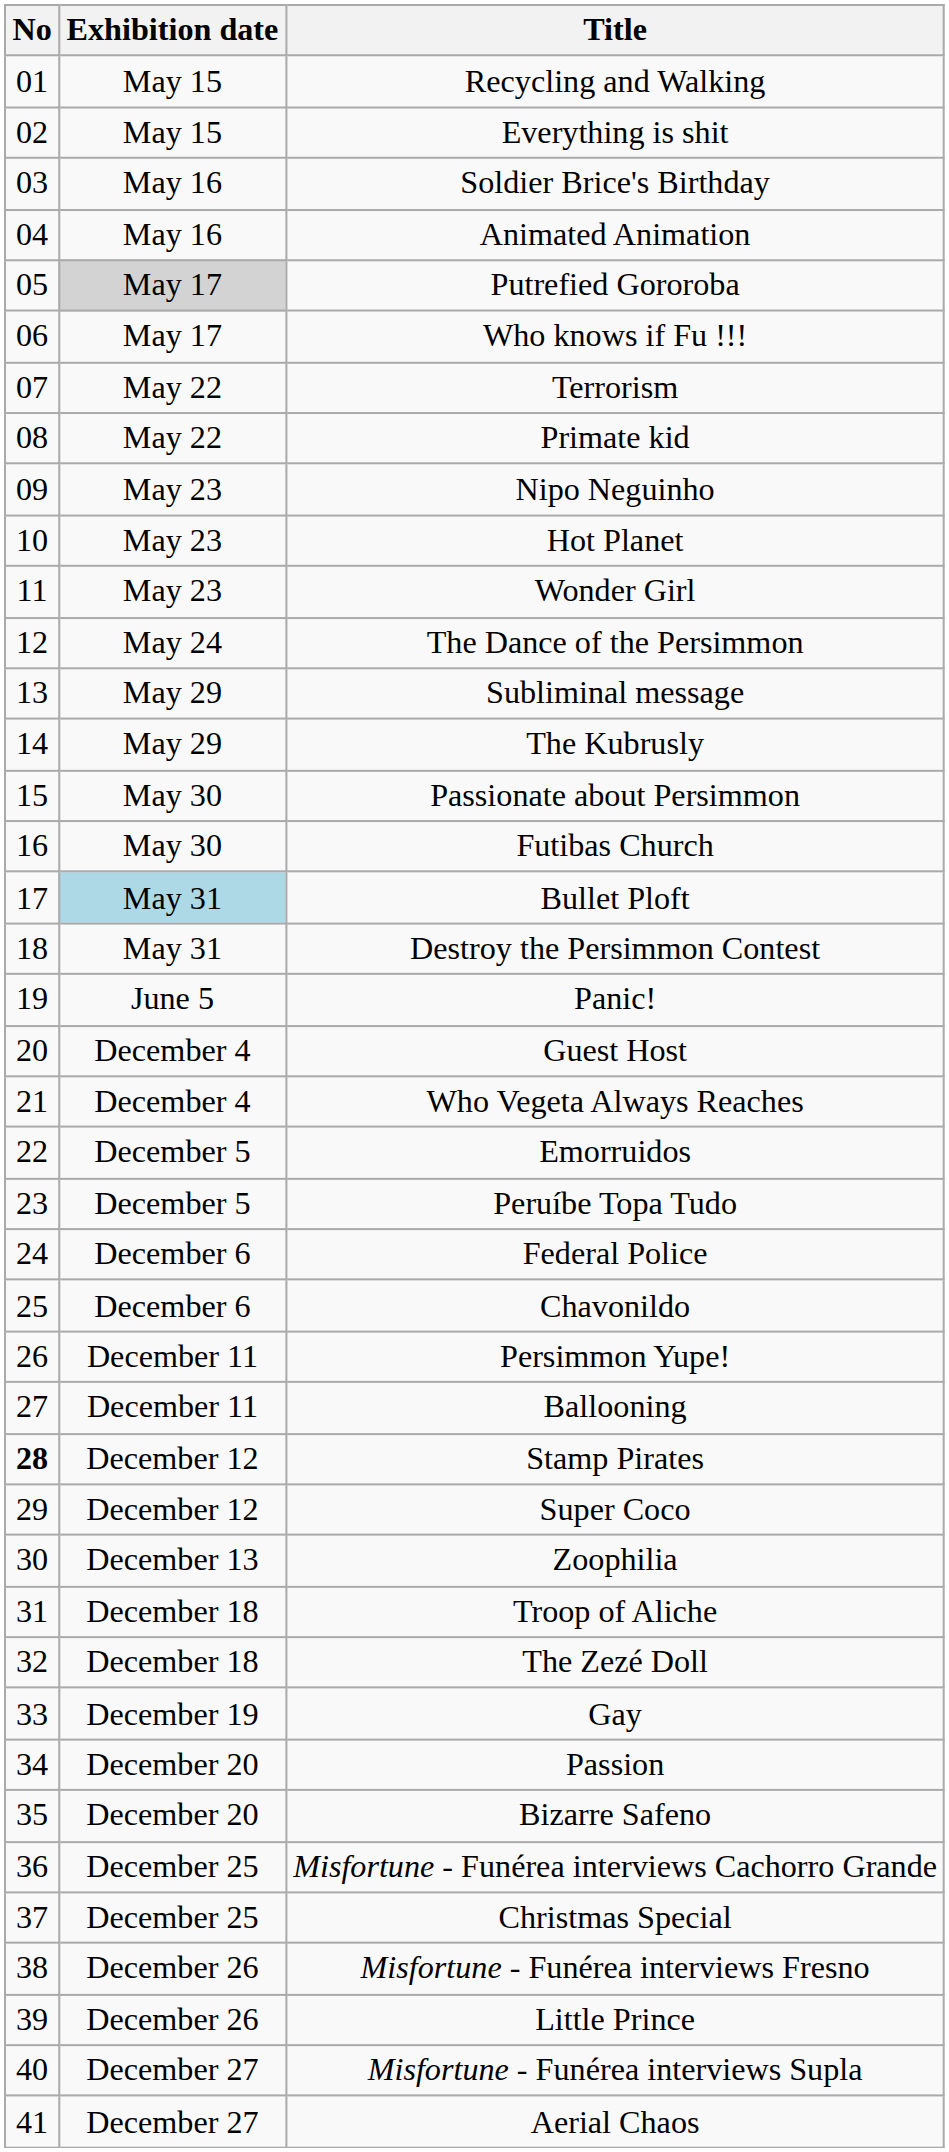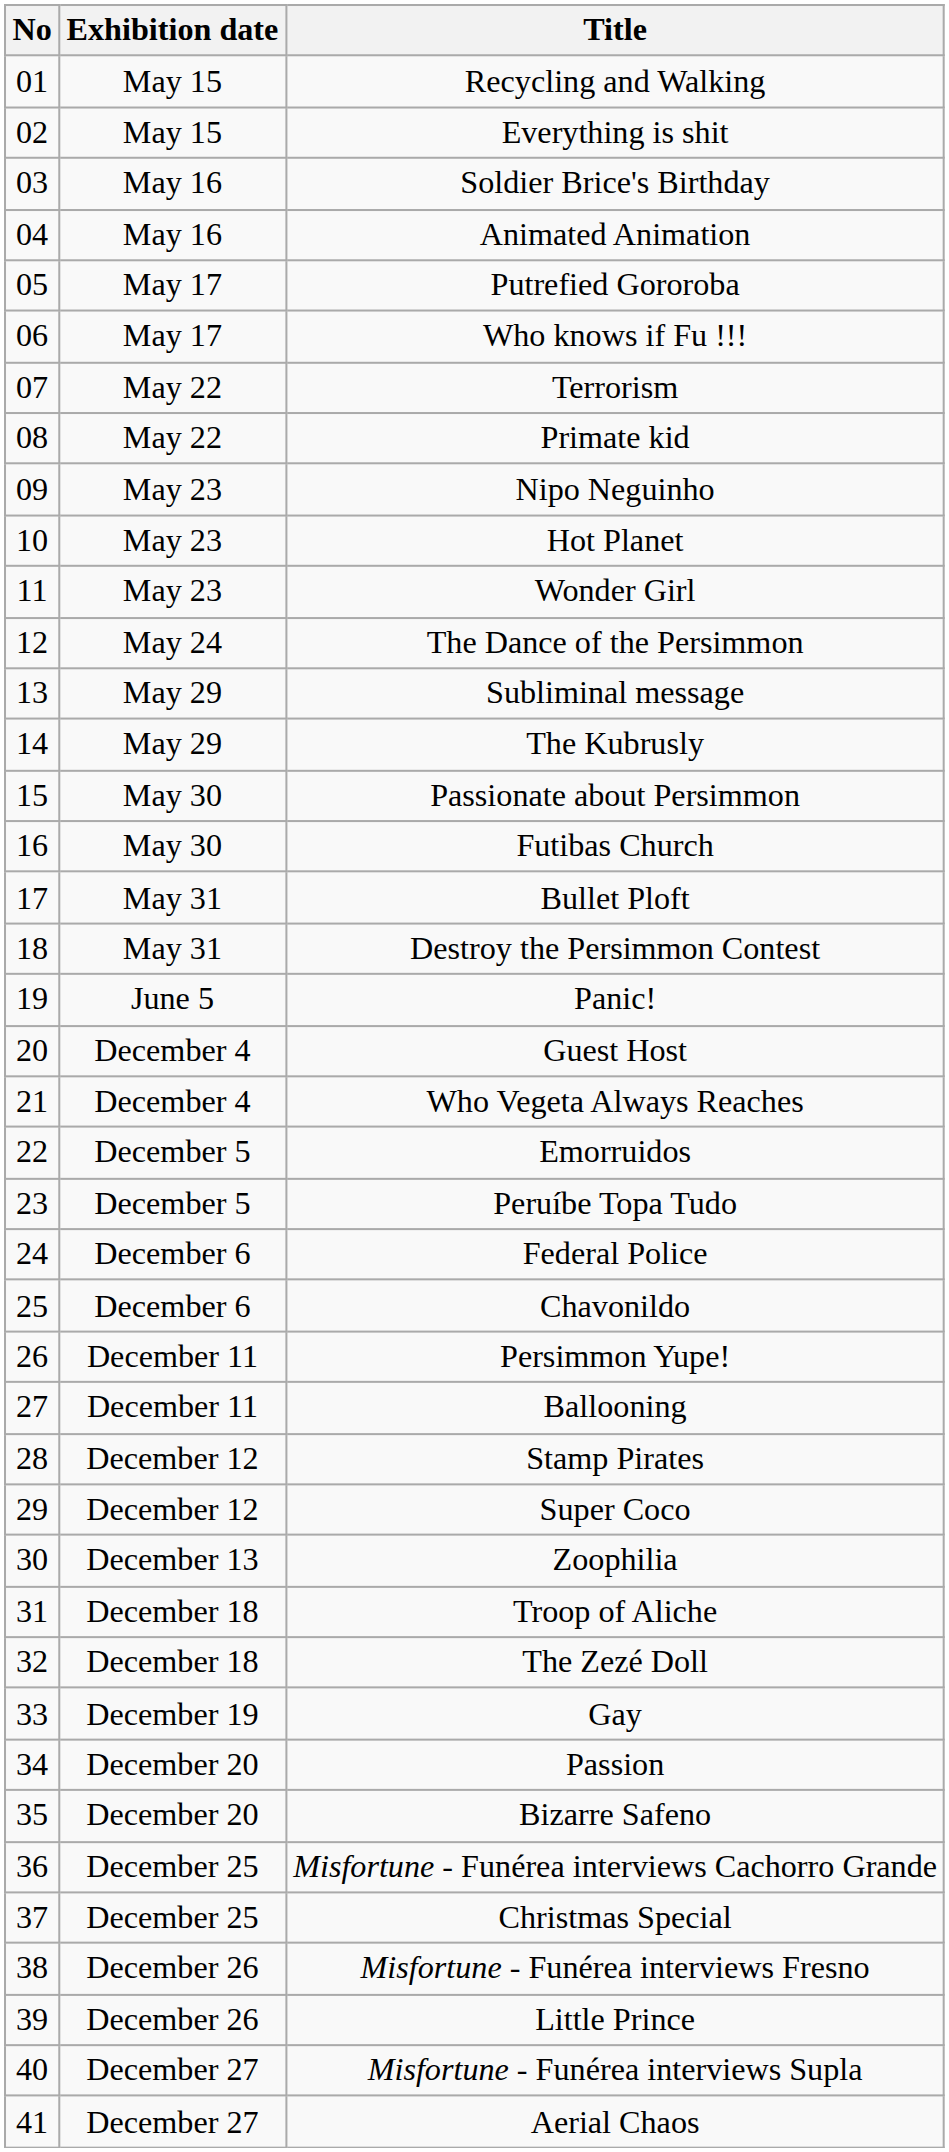Putrefied Gororoba | Exhibition date: lightgrey background -> no background
Bullet Ploft | Exhibition date: lightblue background -> no background
Stamp Pirates | No: bold -> normal
